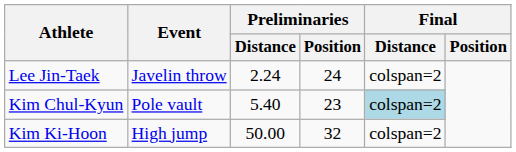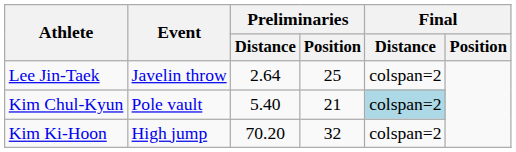Lee Jin-Taek | Preliminaries / Distance: 2.24 -> 2.64
Lee Jin-Taek | Preliminaries / Position: 24 -> 25
Kim Chul-Kyun | Preliminaries / Position: 23 -> 21
Kim Ki-Hoon | Preliminaries / Distance: 50.00 -> 70.20
